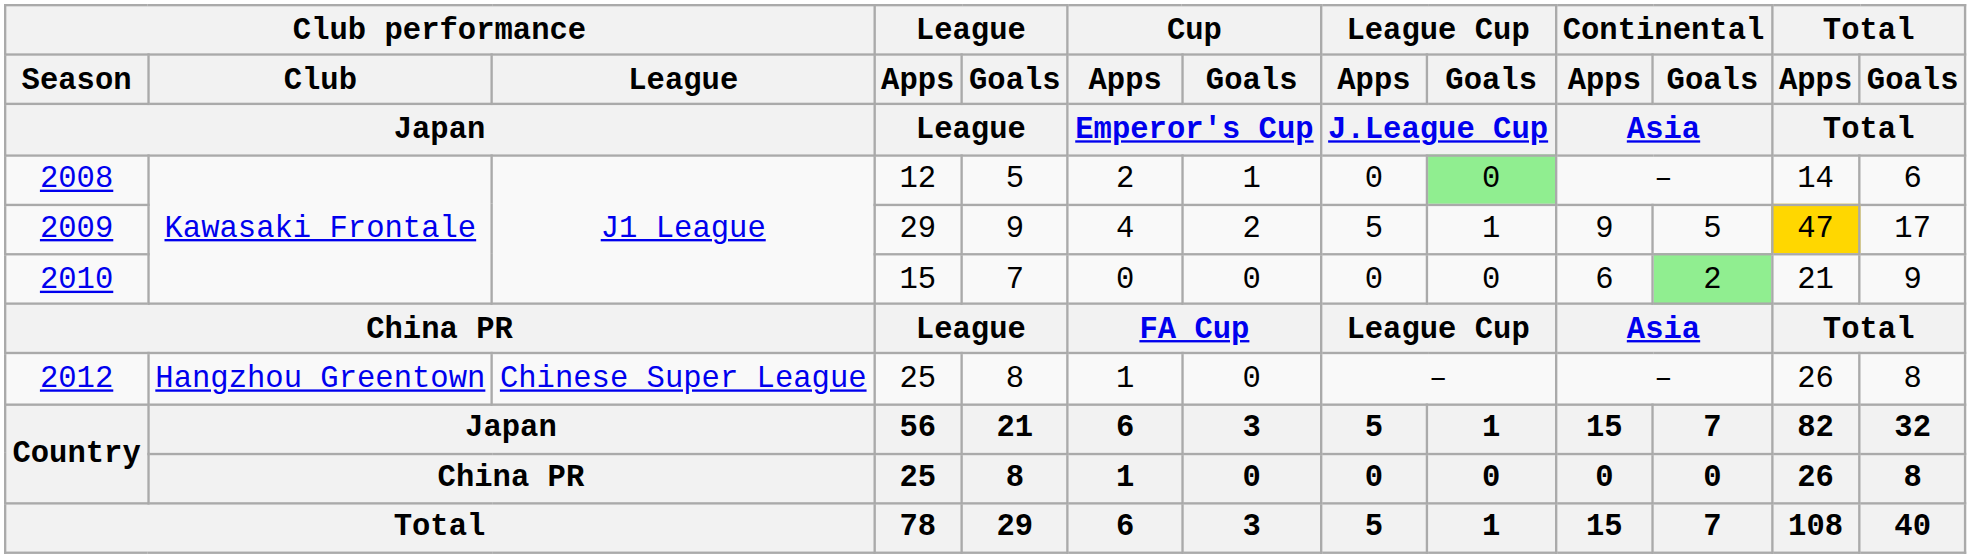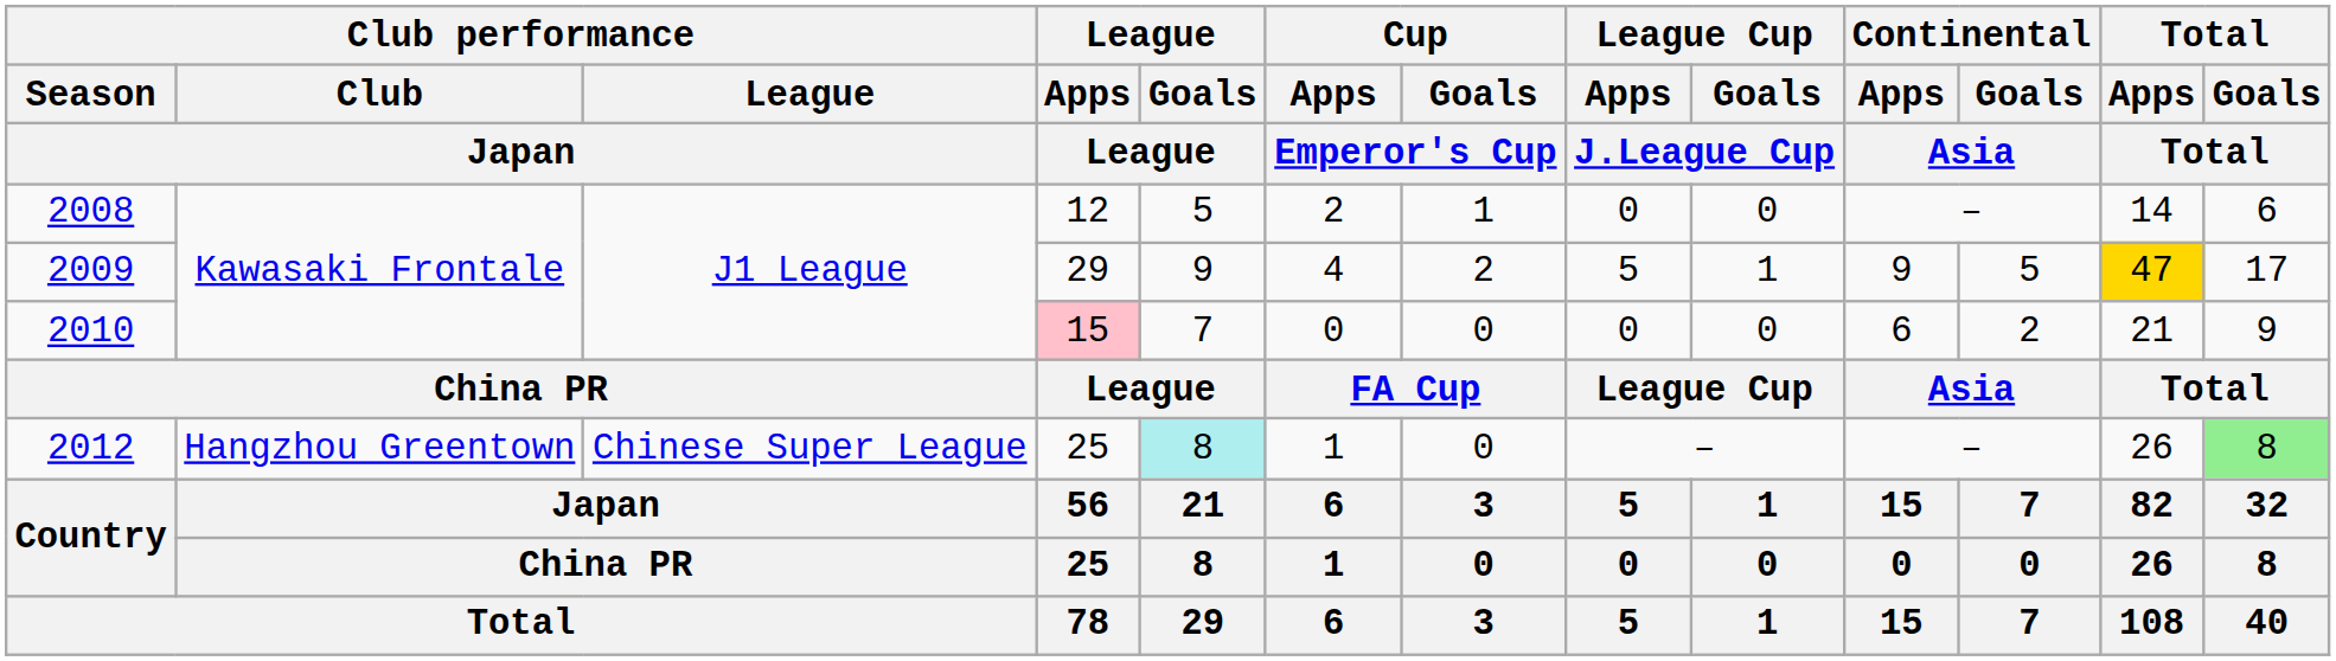2008 | League Cup / Goals / J.League Cup: lightgreen background -> no background
2010 | League / Apps / League: no background -> pink background
2010 | Continental / Goals / Asia: lightgreen background -> no background
2012 | League / Goals / League: no background -> paleturquoise background
2012 | Total / Goals / Total: no background -> lightgreen background
